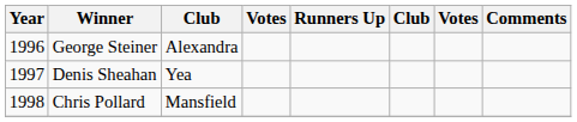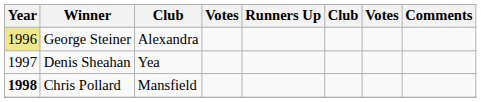George Steiner | Year: no background -> khaki background
Chris Pollard | Year: normal -> bold
